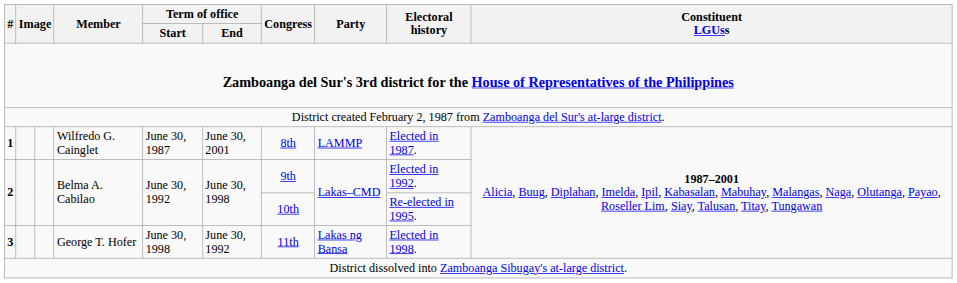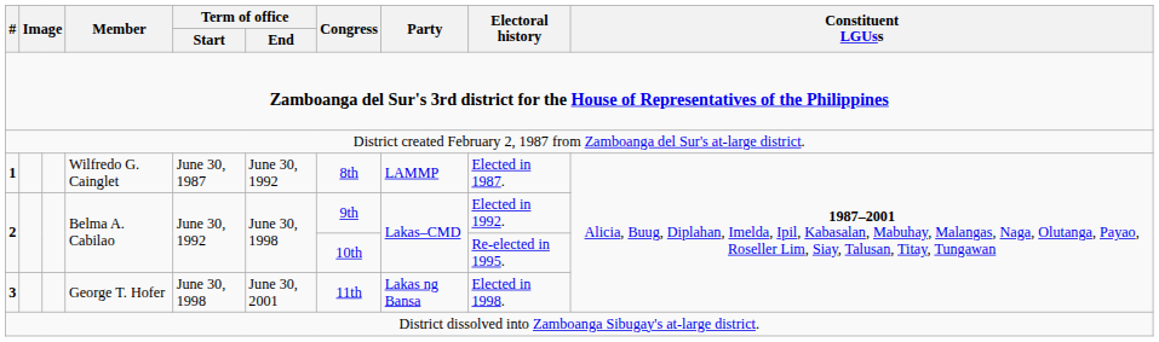1 | Term of office / End: June 30, 2001 -> June 30, 1992
3 | Term of office / End: June 30, 1992 -> June 30, 2001
